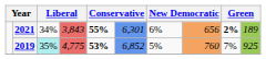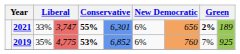2021 | column 3: 34% -> 33%
2021 | column 4: 3,843 -> 3,747
2019 | column 3: paleturquoise background -> no background
2019 | column 7: 5% -> 6%
